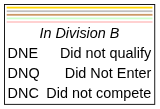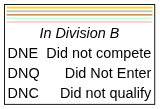row 2 | column 2: Did not qualify -> Did not compete
row 4 | column 2: Did not compete -> Did not qualify
